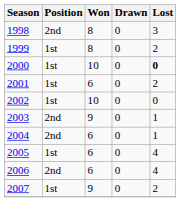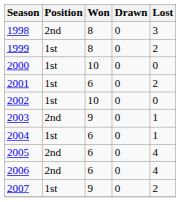2000 | Lost: bold -> normal
2004 | Position: 2nd -> 1st
2005 | Position: 1st -> 2nd
